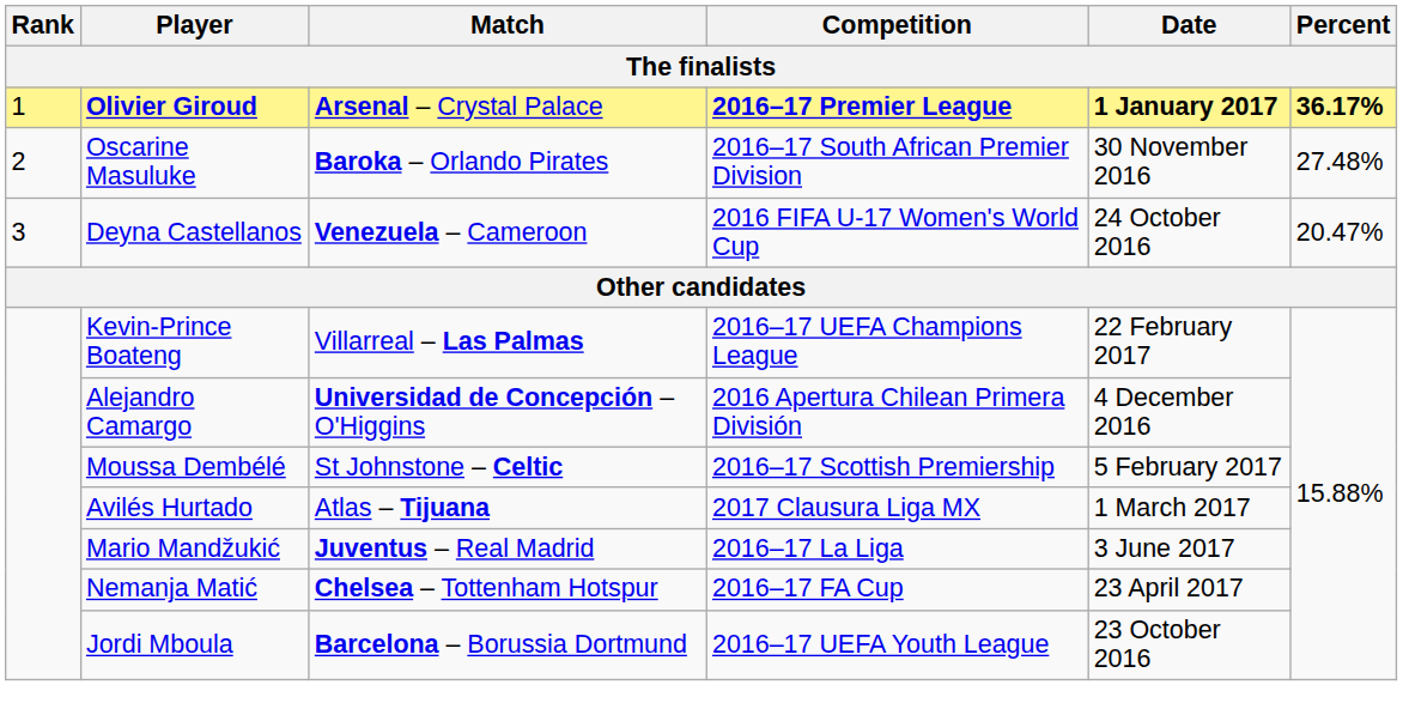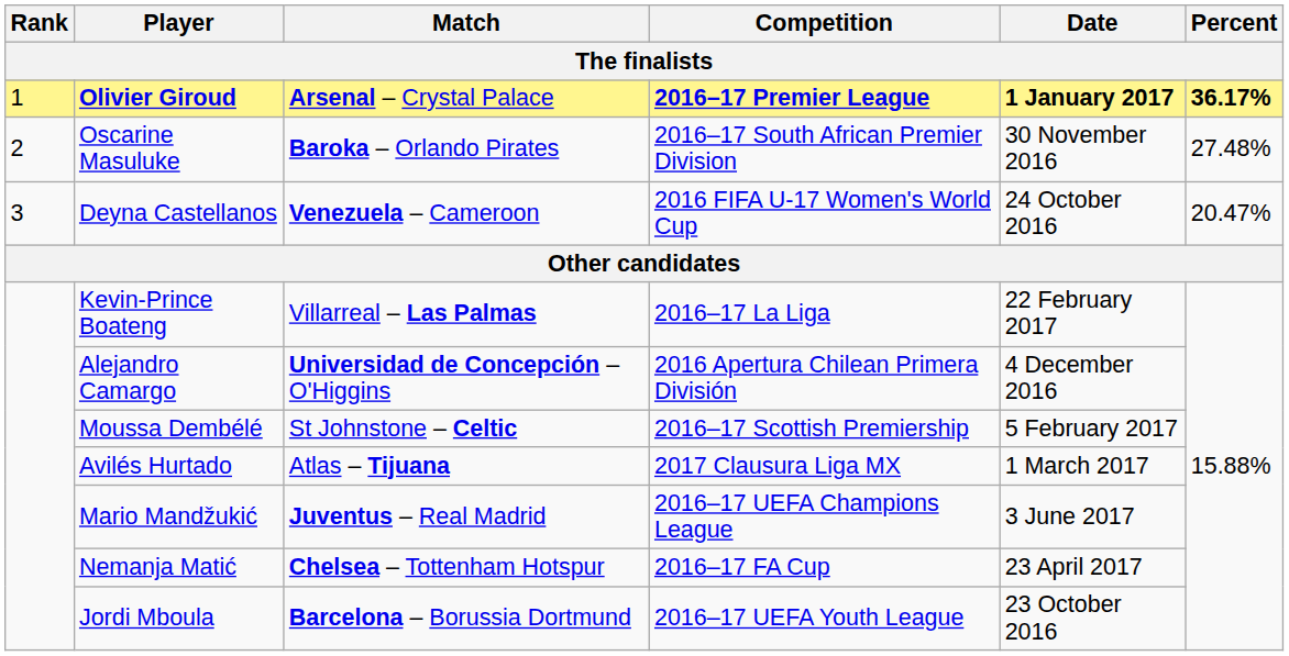Kevin-Prince Boateng | Competition: 2016–17 UEFA Champions League -> 2016–17 La Liga
Mario Mandžukić | Competition: 2016–17 La Liga -> 2016–17 UEFA Champions League
